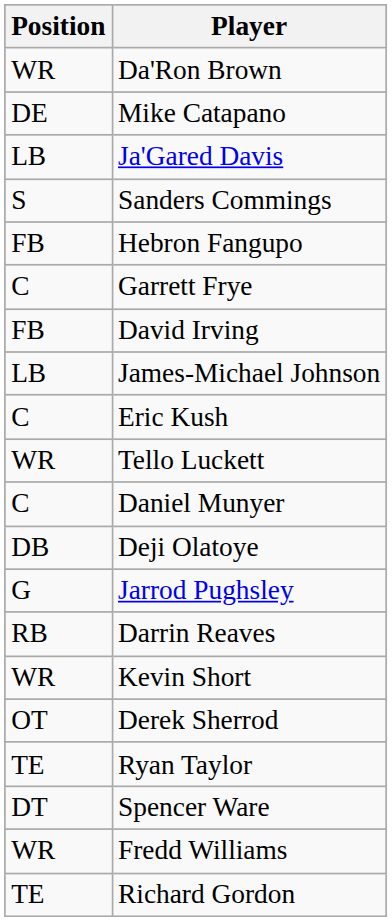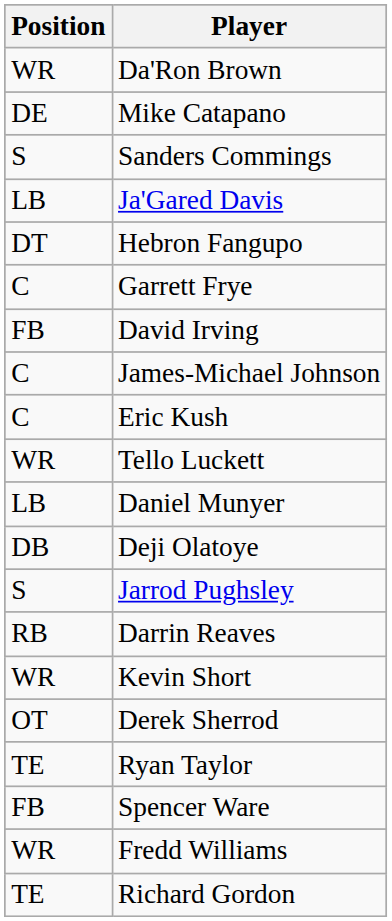rows swapped: Sanders Commings <-> Ja'Gared Davis
Hebron Fangupo | Position: FB -> DT
James-Michael Johnson | Position: LB -> C
Daniel Munyer | Position: C -> LB
Jarrod Pughsley | Position: G -> S
Spencer Ware | Position: DT -> FB
